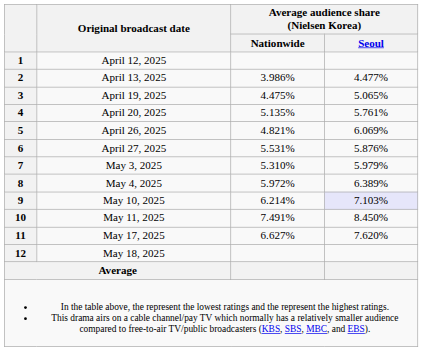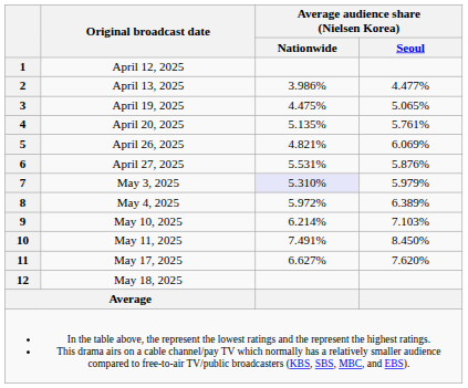7 | Average audience share (Nielsen Korea) / Nationwide: no background -> lavender background
9 | Average audience share (Nielsen Korea) / Seoul: lavender background -> no background
